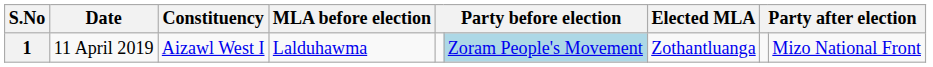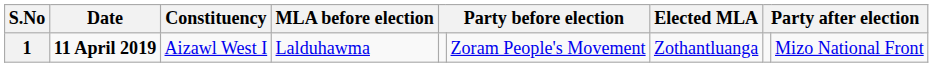1 | Date: normal -> bold
1 | column 6: lightblue background -> no background
